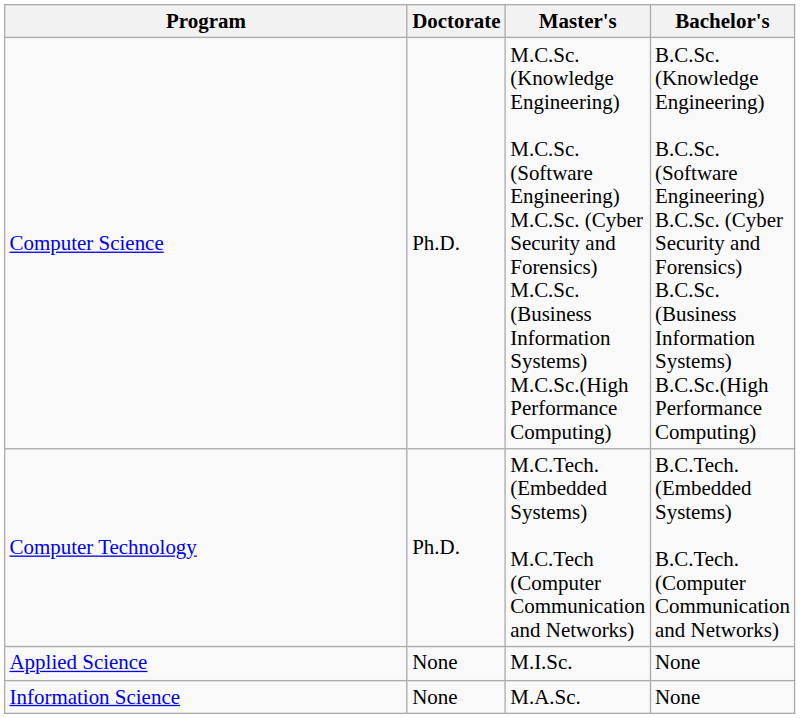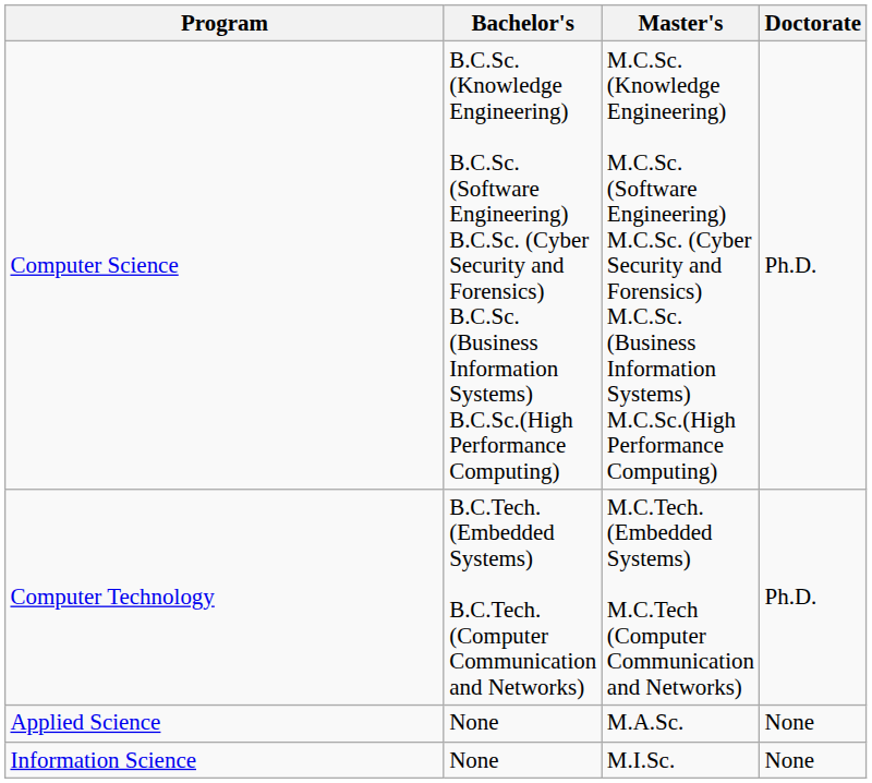columns swapped: Bachelor's <-> Doctorate
Applied Science | Master's: M.I.Sc. -> M.A.Sc.
Information Science | Master's: M.A.Sc. -> M.I.Sc.
